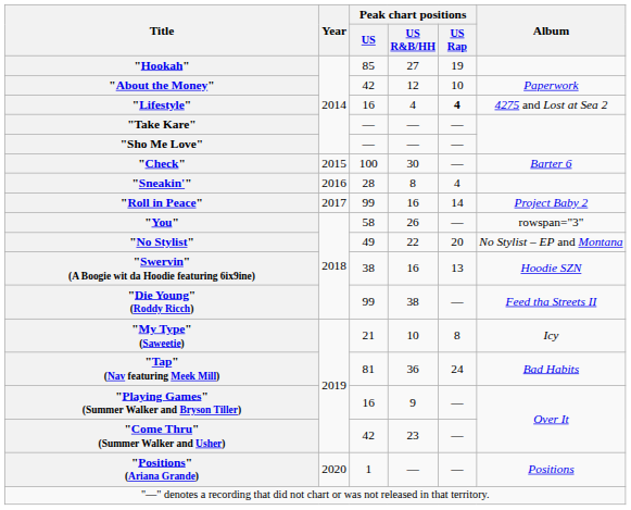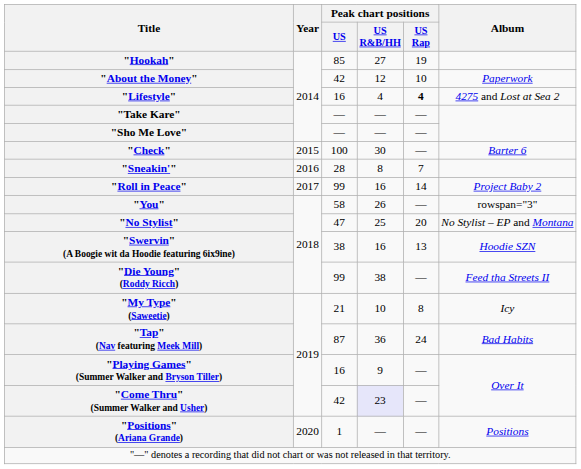"Sneakin'" | Peak chart positions / US Rap: 4 -> 7
"No Stylist" | Peak chart positions / US: 49 -> 47
"No Stylist" | Peak chart positions / US R&B/HH: 22 -> 25
"Tap" (Nav featuring Meek Mill) | Peak chart positions / US: 81 -> 87
"Come Thru" (Summer Walker and Usher) | Peak chart positions / US R&B/HH: no background -> lavender background
